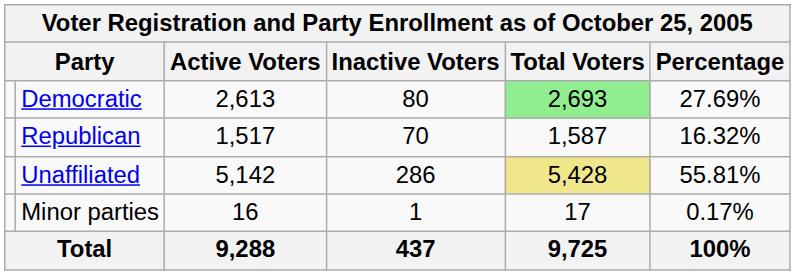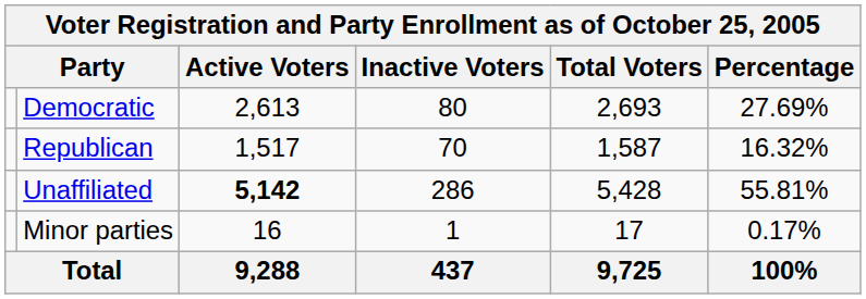Democratic | Total Voters: lightgreen background -> no background
Unaffiliated | Active Voters: normal -> bold
Unaffiliated | Total Voters: khaki background -> no background
